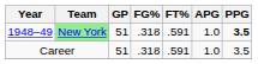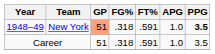1948–49 | Team: lightgreen background -> no background
1948–49 | GP: no background -> lightsalmon background
